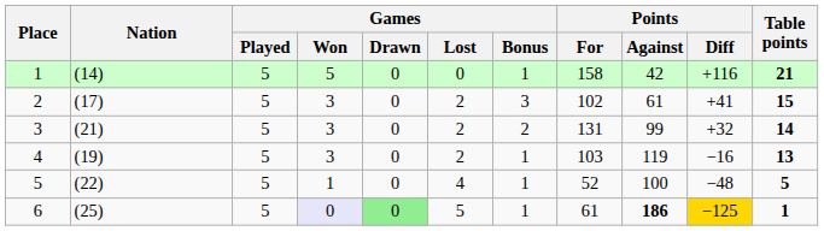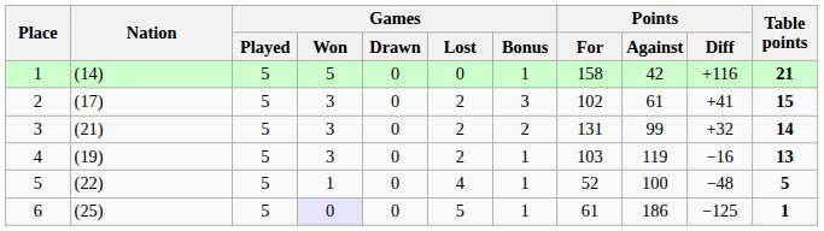6 | Games / Drawn: lightgreen background -> no background
6 | Points / Against: bold -> normal
6 | Points / Diff: gold background -> no background
